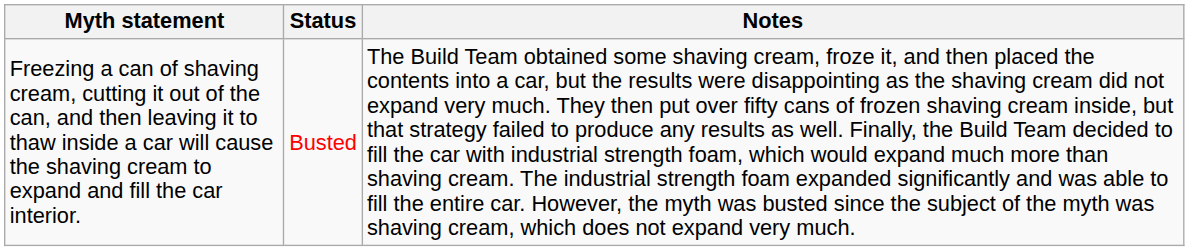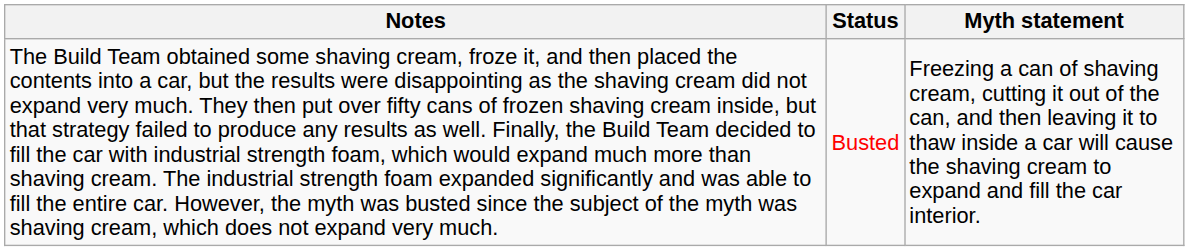columns swapped: Myth statement <-> Notes
